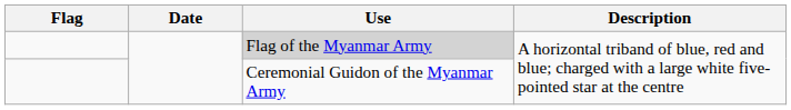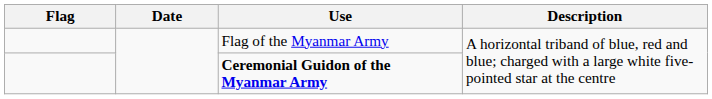Flag of the Myanmar Army | Use: lightgrey background -> no background
Ceremonial Guidon of the Myanmar Army | Use: normal -> bold
